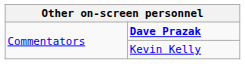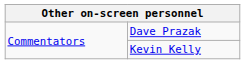Dave Prazak | column 2: bold -> normal
